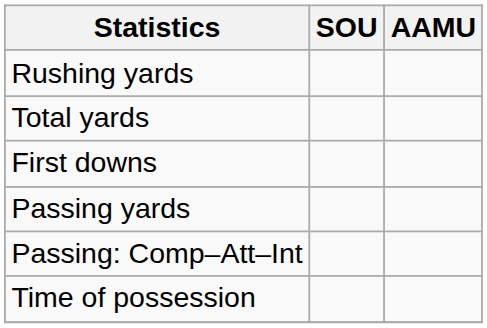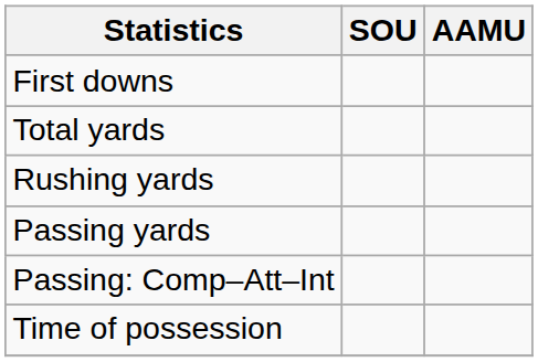rows swapped: First downs <-> Rushing yards
